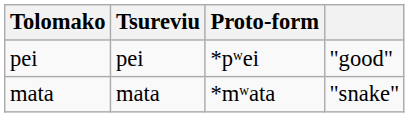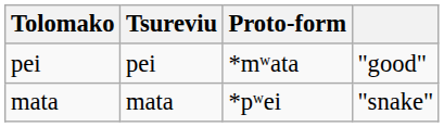row 2 | Proto-form: *pʷei -> *mʷata
row 3 | Proto-form: *mʷata -> *pʷei
